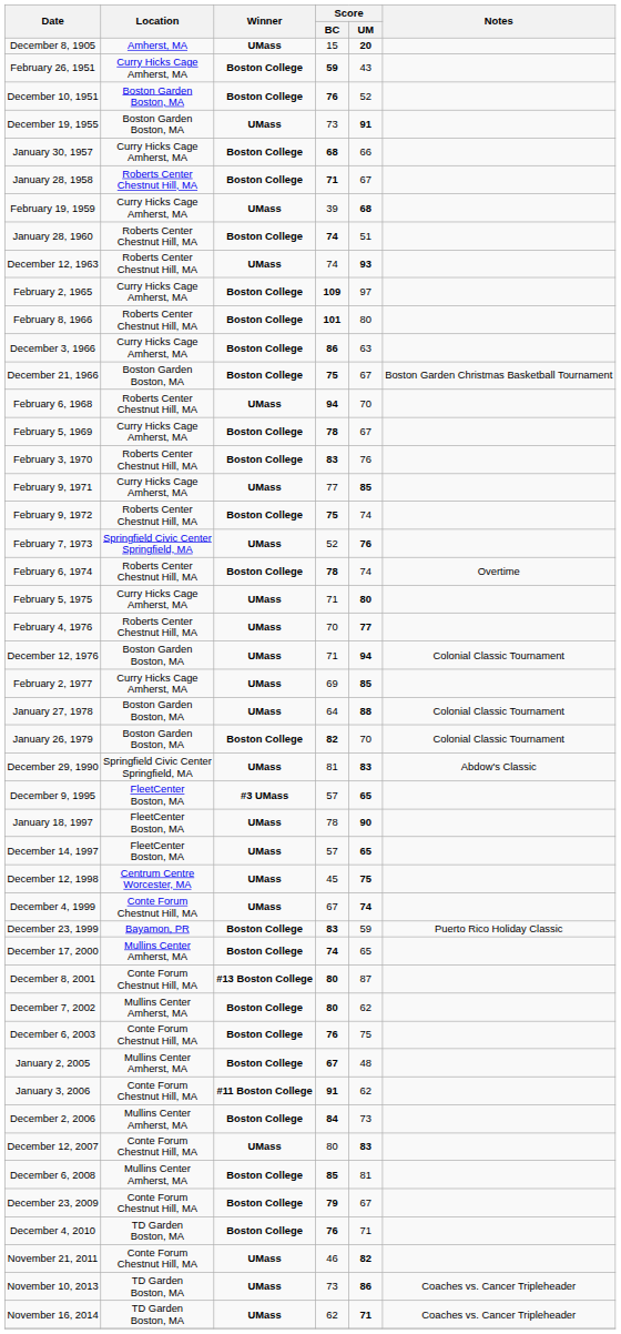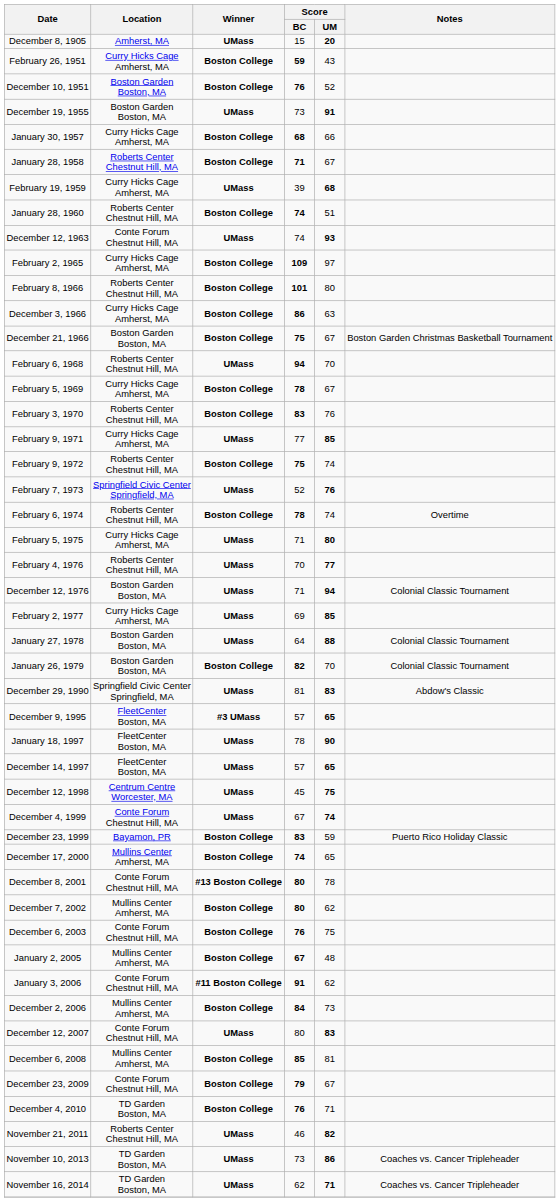December 12, 1963 | Location: Roberts Center Chestnut Hill, MA -> Conte Forum Chestnut Hill, MA
December 8, 2001 | Score / UM: 87 -> 78
November 21, 2011 | Location: Conte Forum Chestnut Hill, MA -> Roberts Center Chestnut Hill, MA
